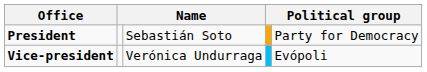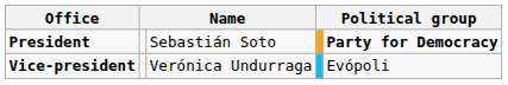President | column 5: normal -> bold
